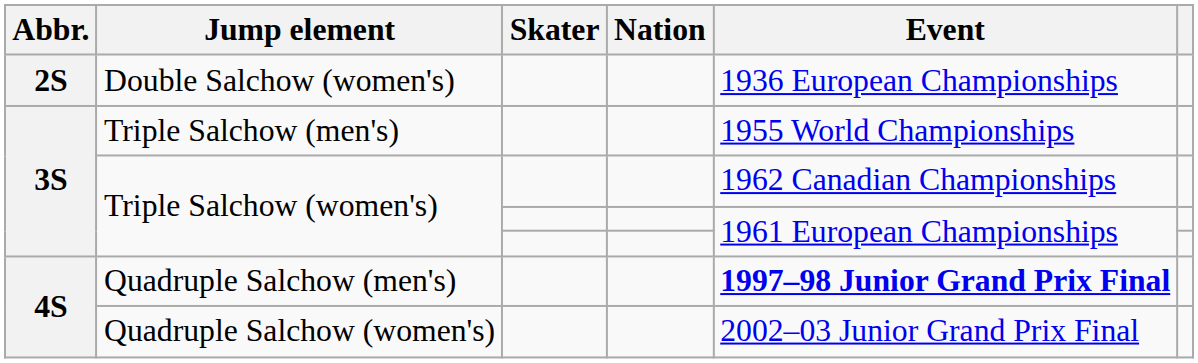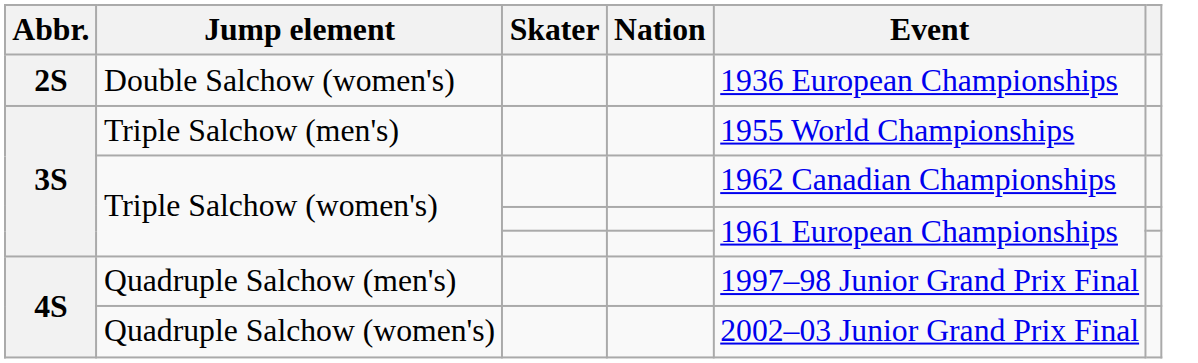Quadruple Salchow (men's) | Event: bold -> normal
